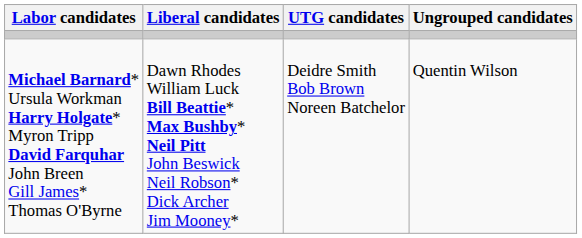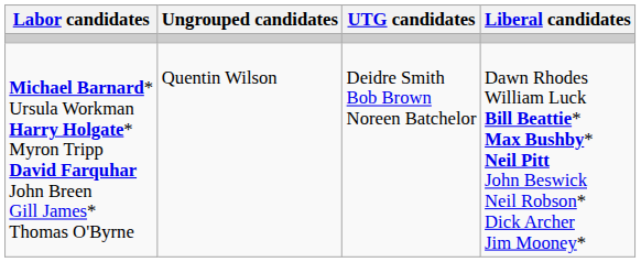columns swapped: Liberal candidates <-> Ungrouped candidates
